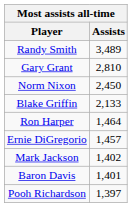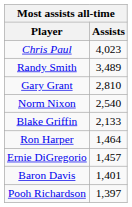+ row: Chris Paul | 4,023
Norm Nixon | Assists: 2,450 -> 2,540
- row: Mark Jackson | 1,402
